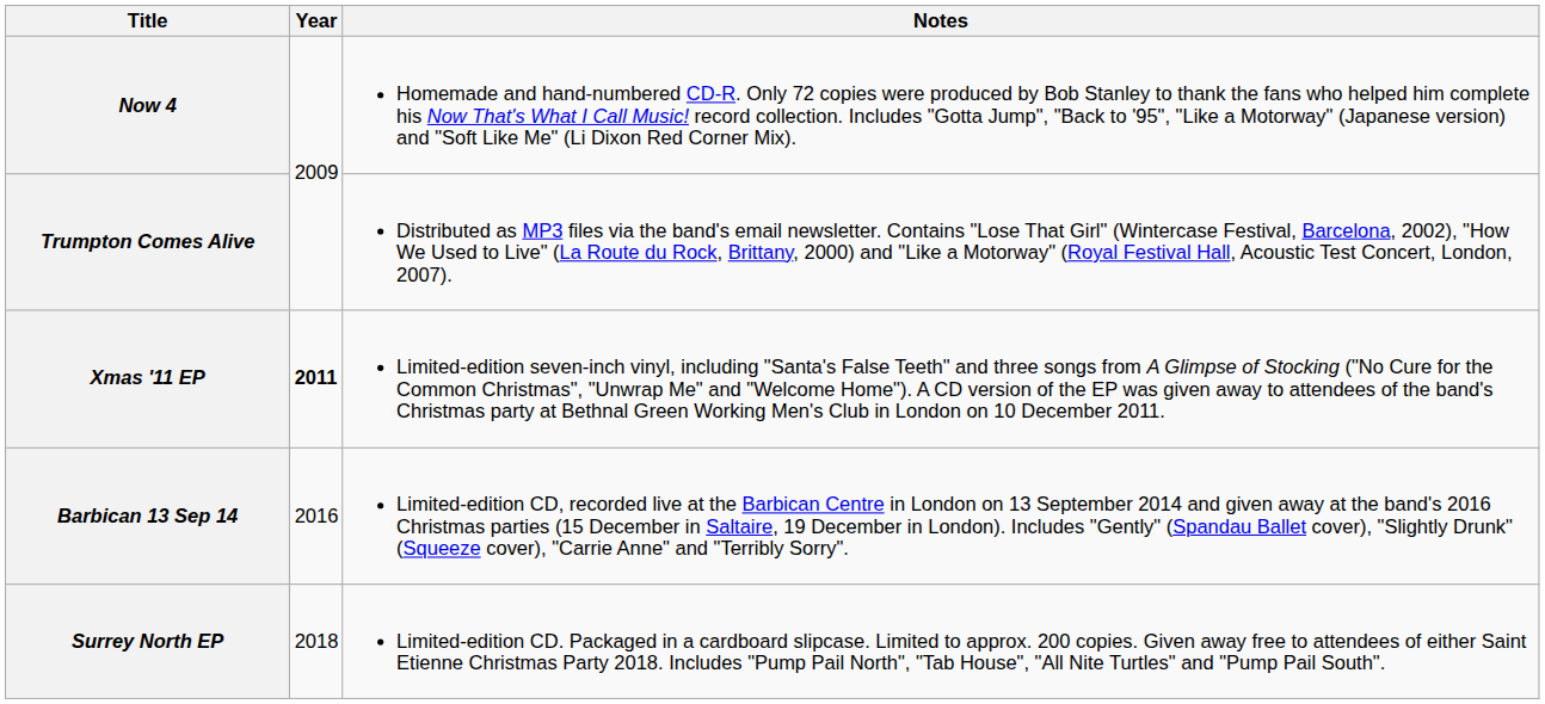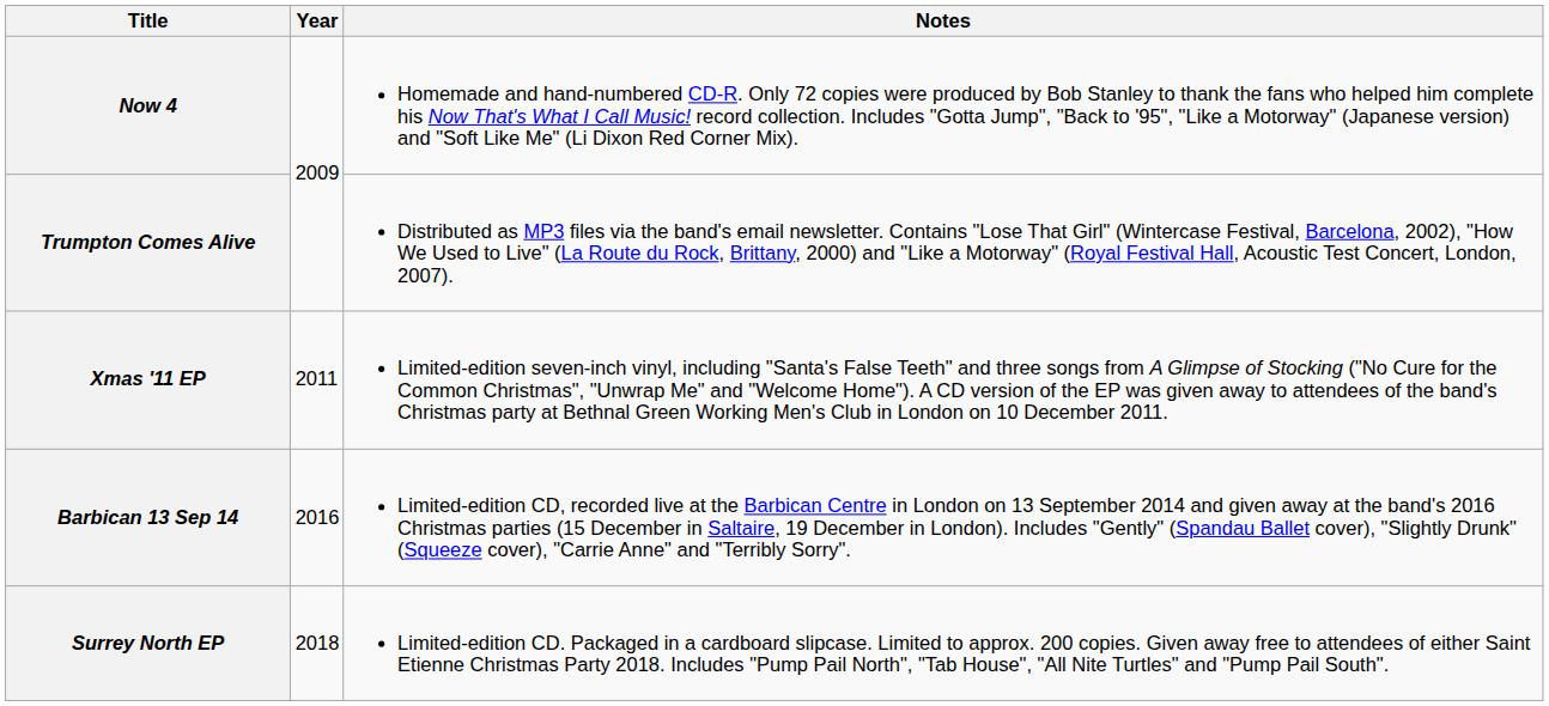Xmas '11 EP | Year: bold -> normal
